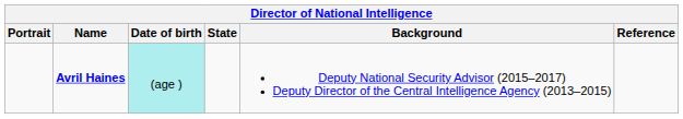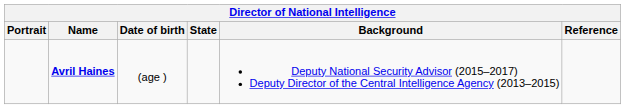Avril Haines | Date of birth: paleturquoise background -> no background
